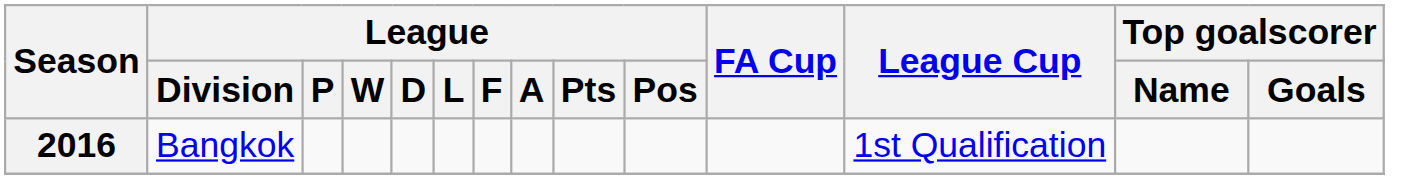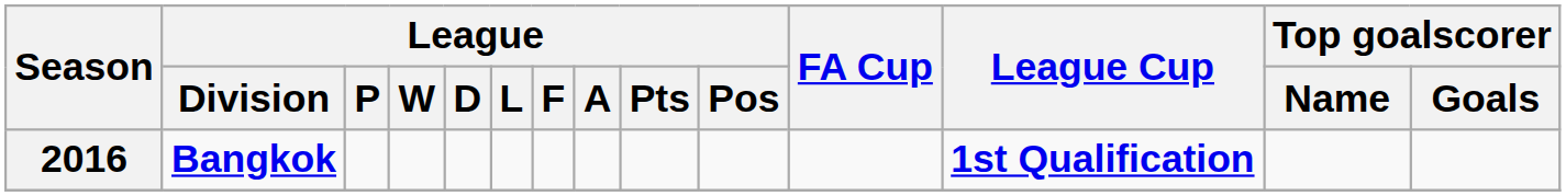2016 | League / Division: normal -> bold
2016 | League Cup: normal -> bold
